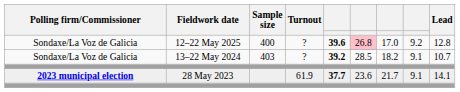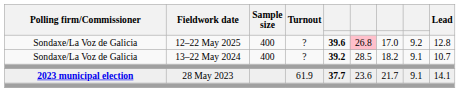13–22 May 2024 | Sample size: 403 -> 400
